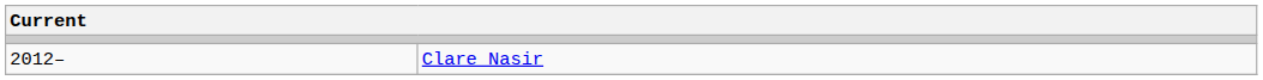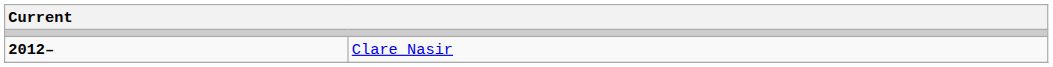Clare Nasir | column 1: normal -> bold
